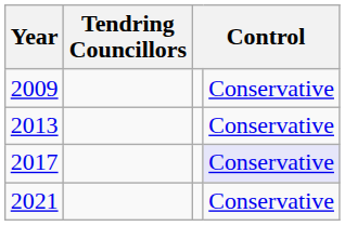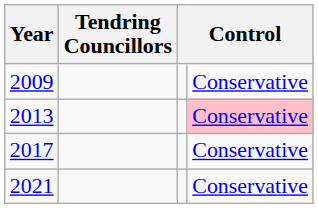2013 | column 4: no background -> pink background
2017 | column 4: lavender background -> no background
